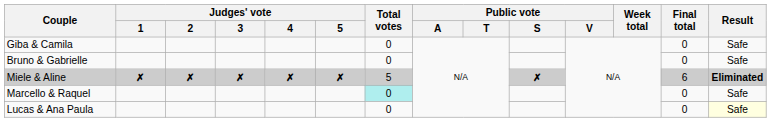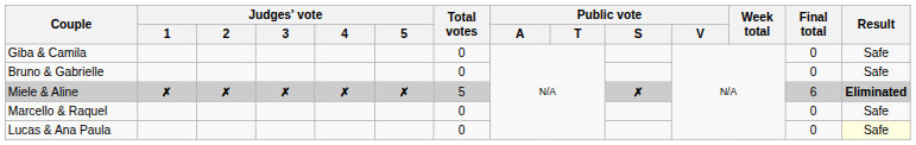Marcello & Raquel | Total votes: paleturquoise background -> no background
